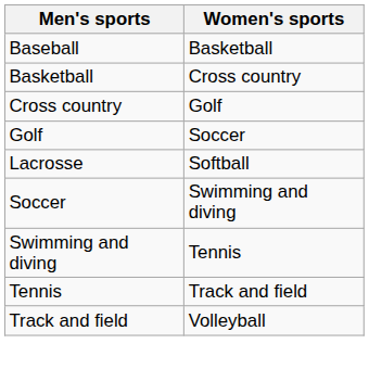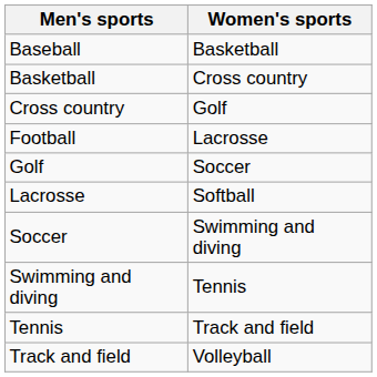+ row: Football | Lacrosse
